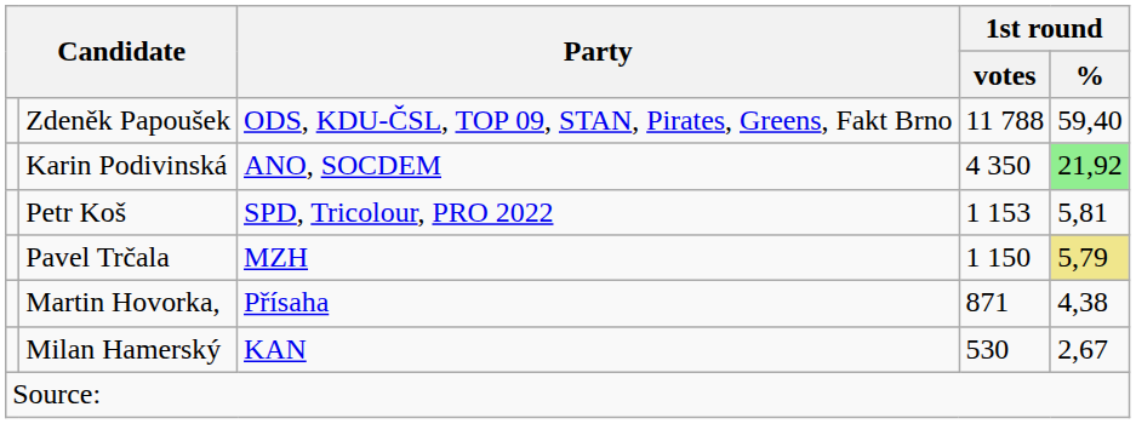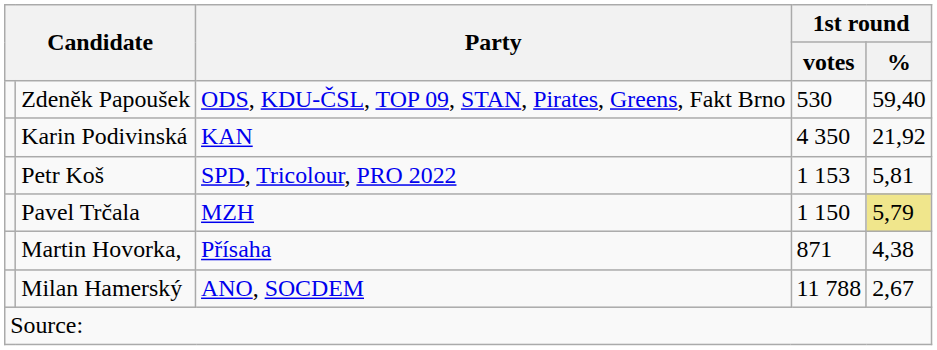Zdeněk Papoušek | 1st round / votes: 11 788 -> 530
Karin Podivinská | Party: ANO, SOCDEM -> KAN
Karin Podivinská | 1st round / %: lightgreen background -> no background
Milan Hamerský | Party: KAN -> ANO, SOCDEM
Milan Hamerský | 1st round / votes: 530 -> 11 788
